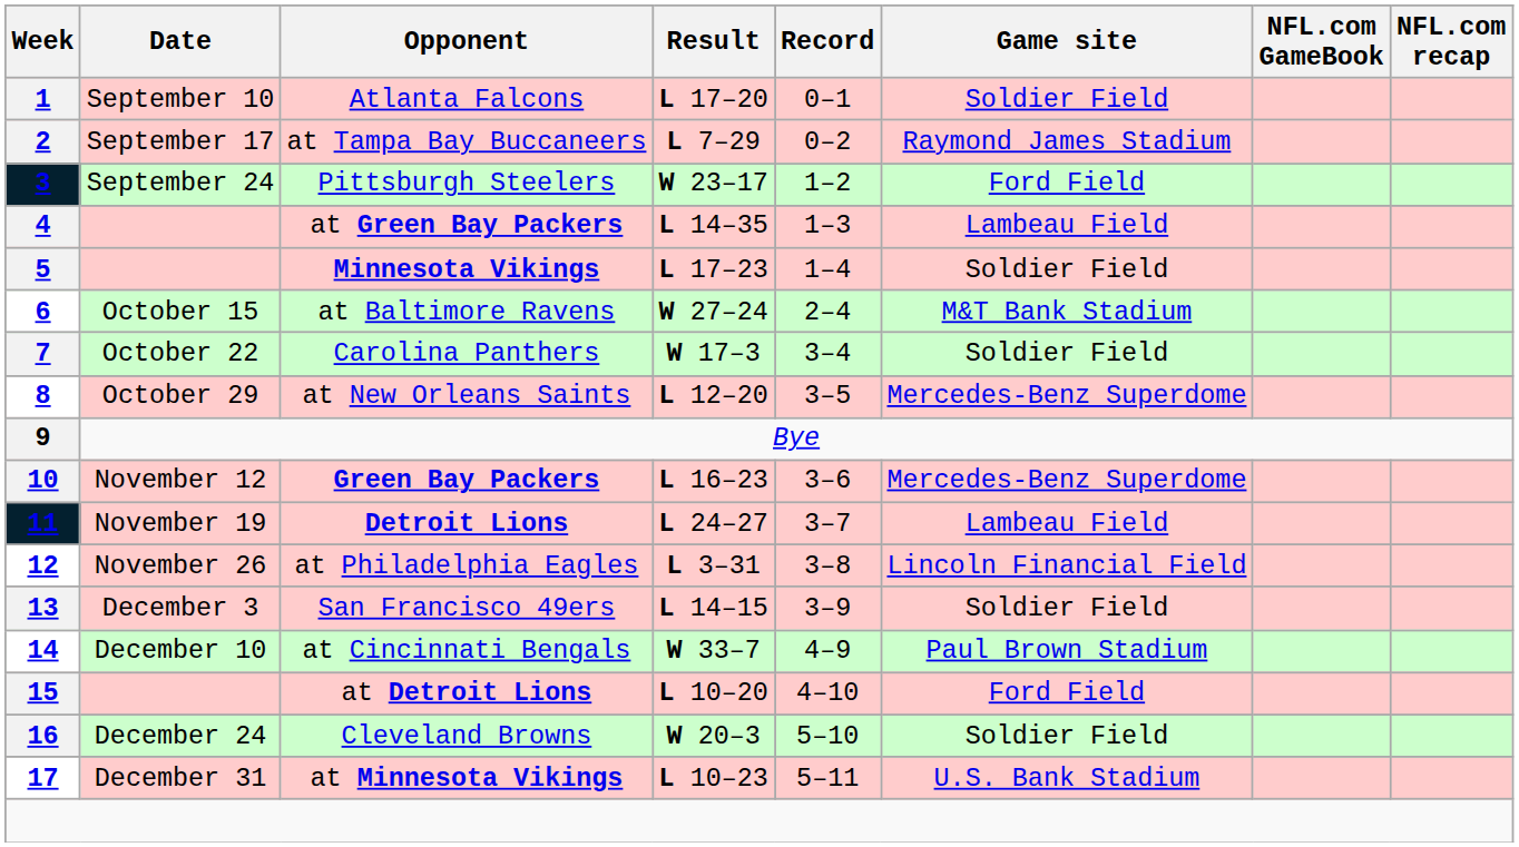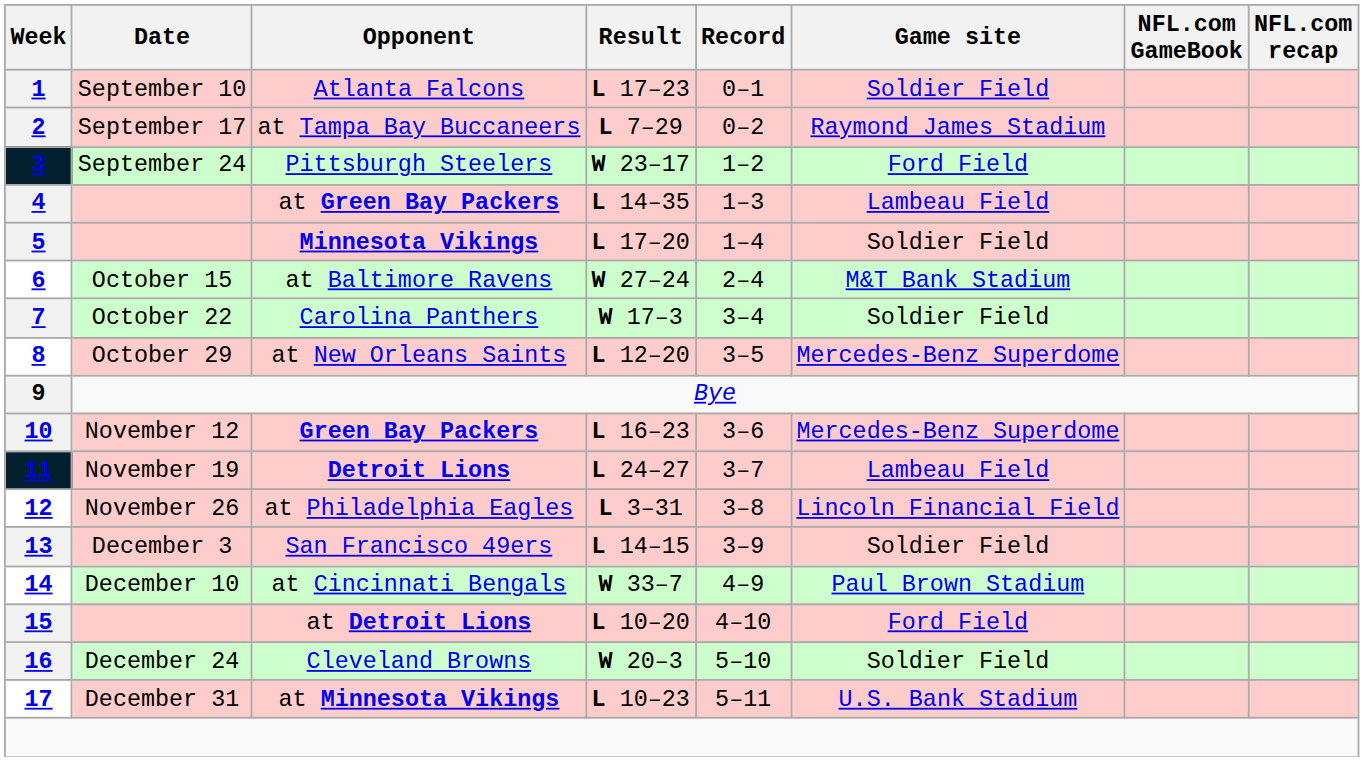1 | Result: L 17–20 -> L 17–23
5 | Result: L 17–23 -> L 17–20
